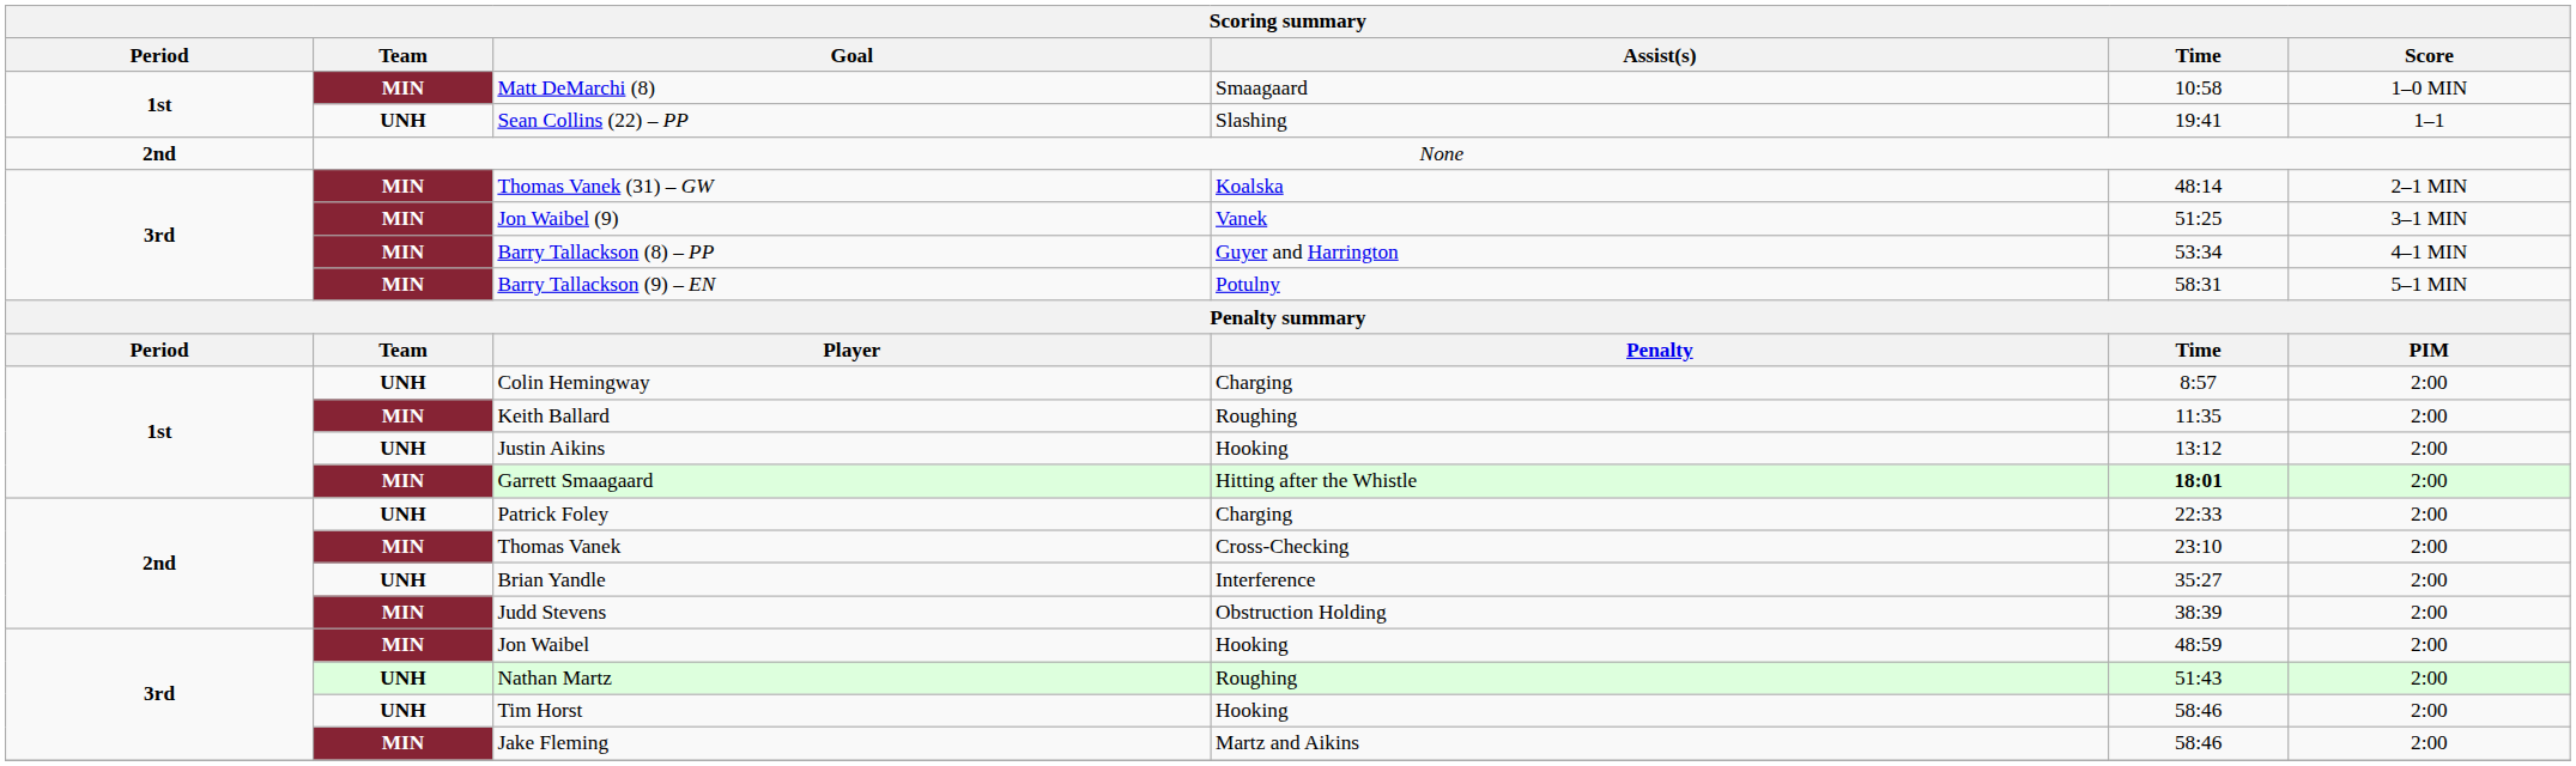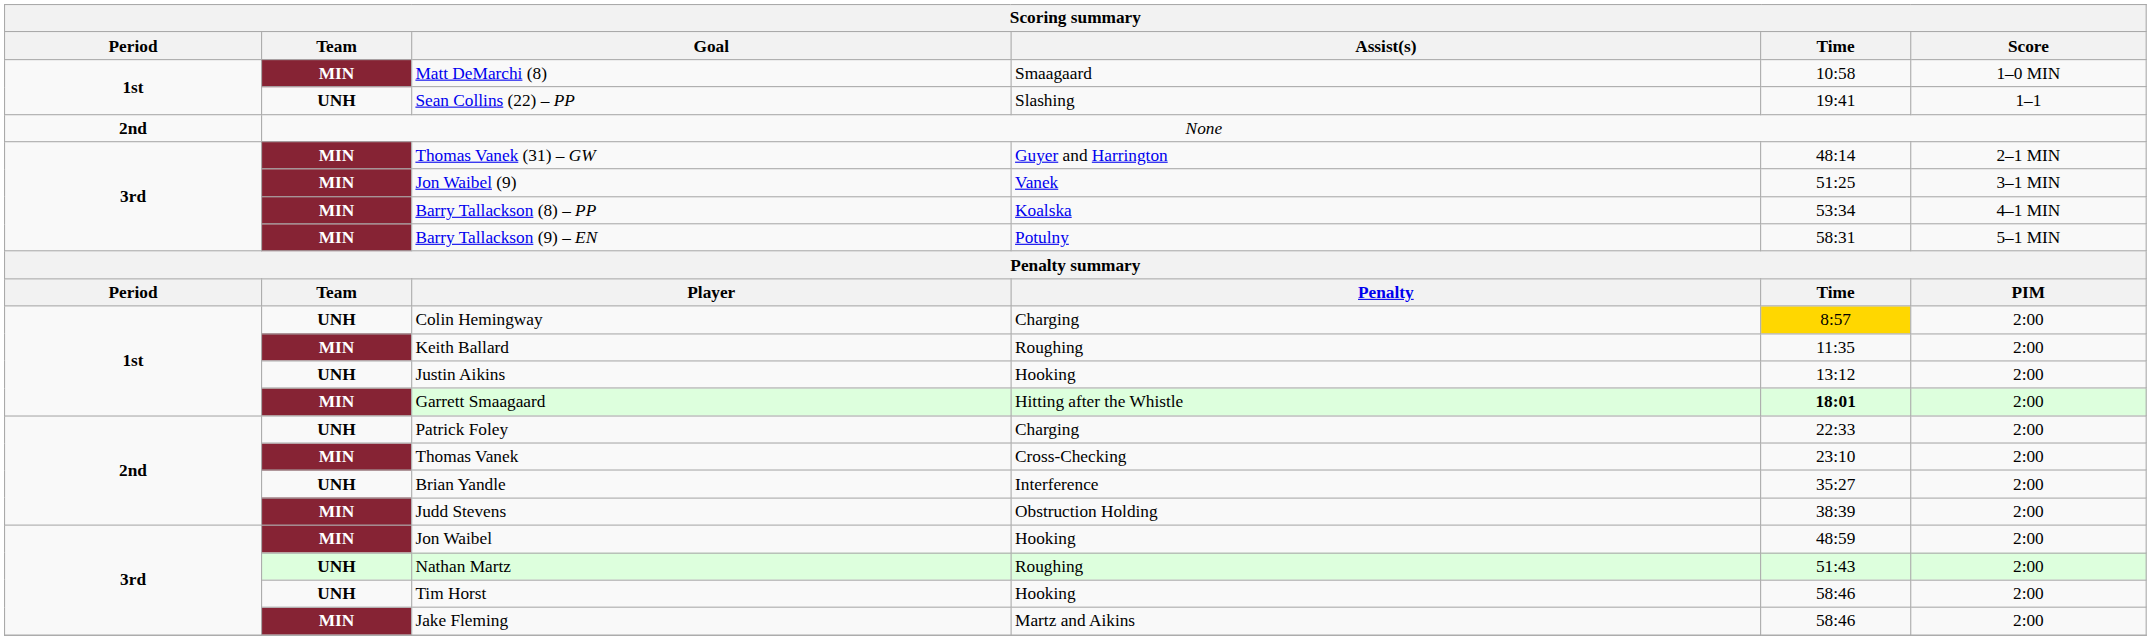Thomas Vanek (31) – GW | Assist(s): Koalska -> Guyer and Harrington
Barry Tallackson (8) – PP | Assist(s): Guyer and Harrington -> Koalska
Colin Hemingway | Time: no background -> gold background
